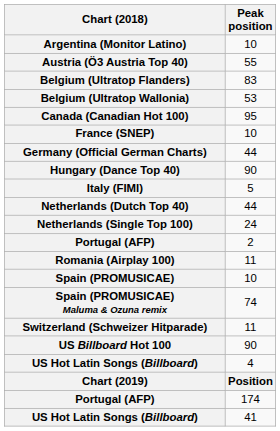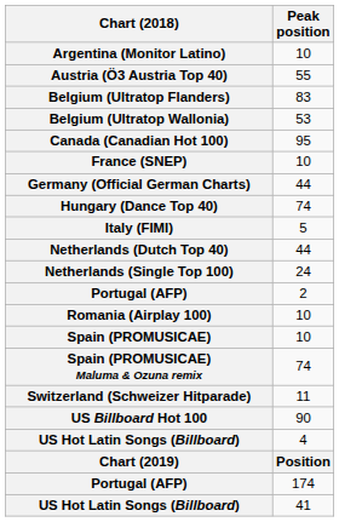row 9 | Peak position: 90 -> 74
row 14 | Peak position: 11 -> 10
